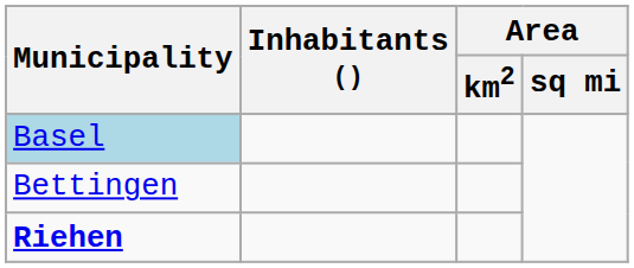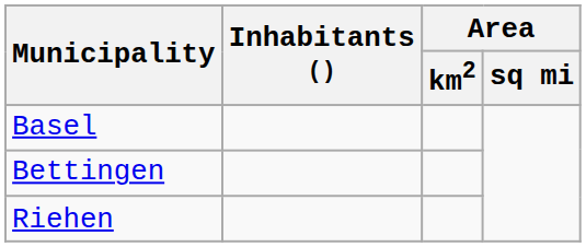Basel | Municipality: lightblue background -> no background
Riehen | Municipality: bold -> normal
